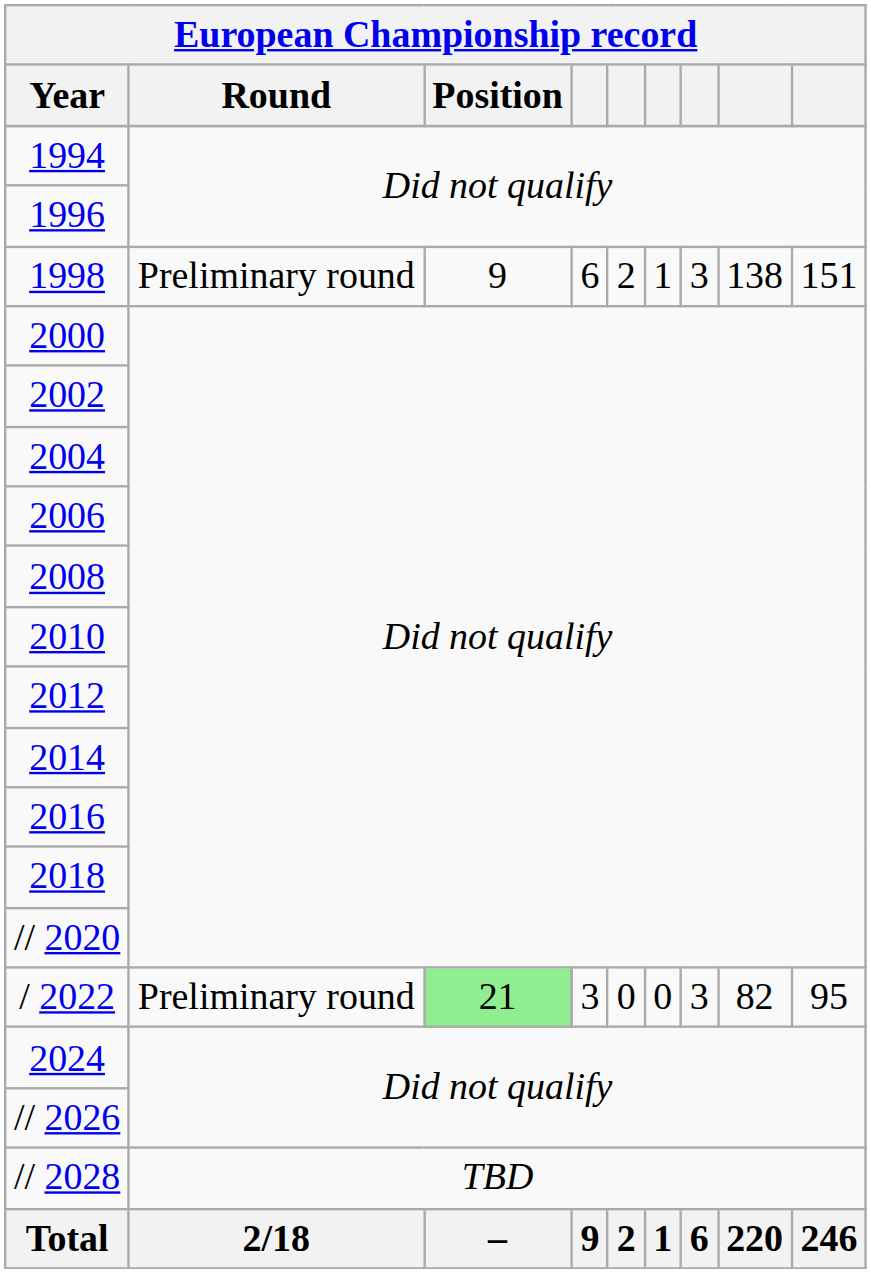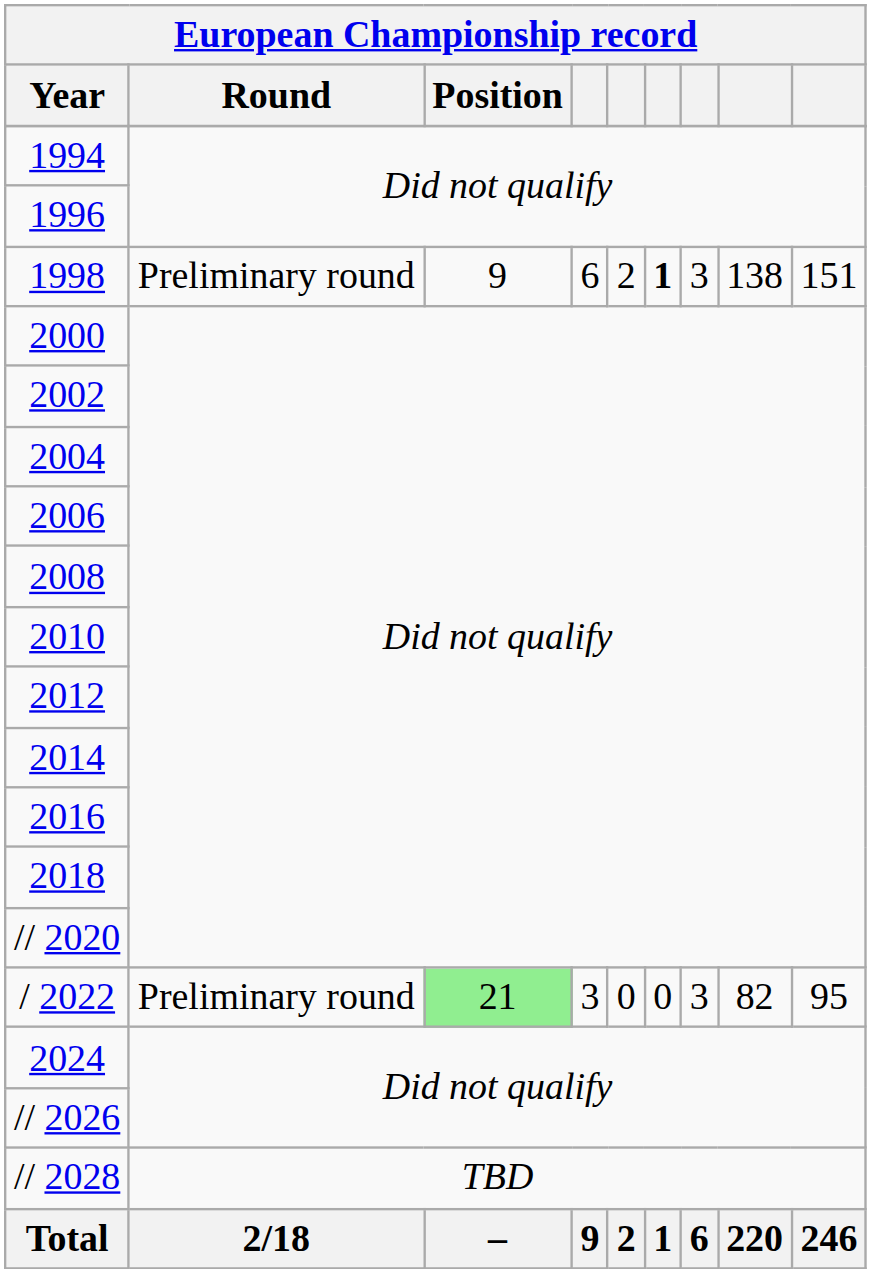1998 | column 6: normal -> bold
